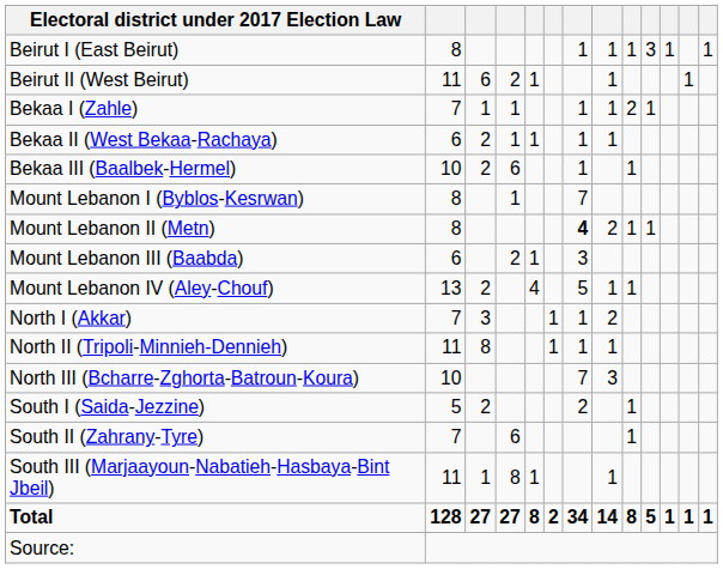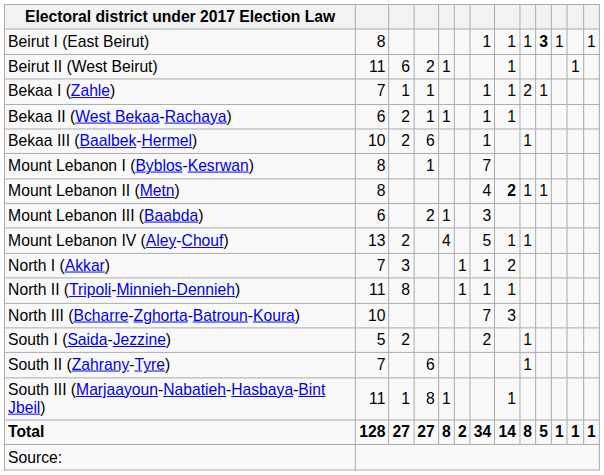Beirut I (East Beirut) | column 10: normal -> bold
Mount Lebanon II (Metn) | column 7: bold -> normal
Mount Lebanon II (Metn) | column 8: normal -> bold
